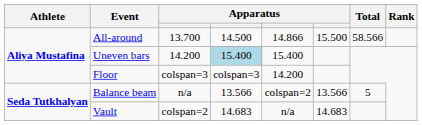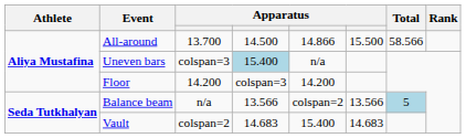Uneven bars | column 3: 14.200 -> colspan=3
Uneven bars | column 5: 15.400 -> n/a
Floor | column 3: colspan=3 -> 14.200
Balance beam | Total: no background -> lightblue background
Vault | column 5: n/a -> 15.400
